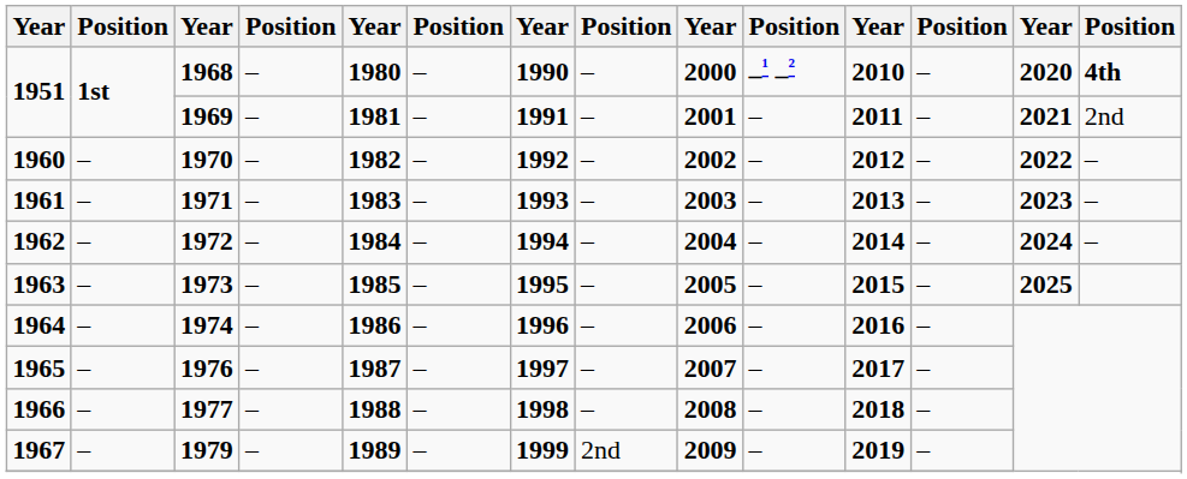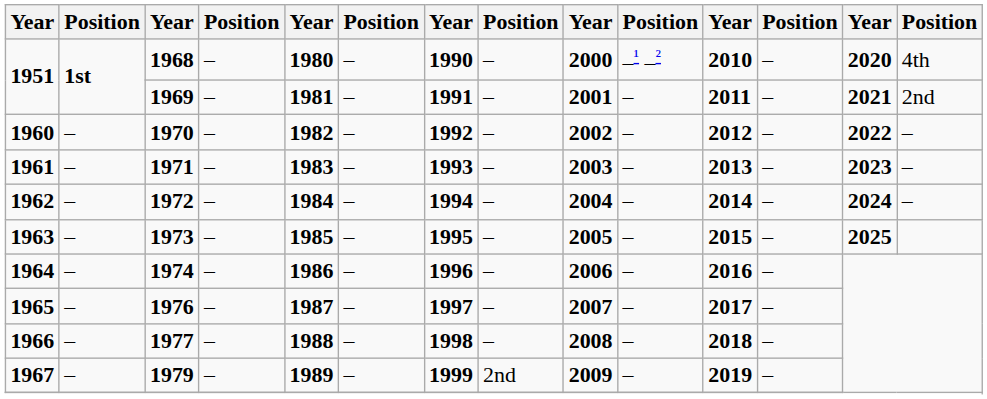1968 | column 10: bold -> normal
1968 | column 14: bold -> normal
